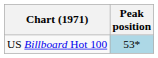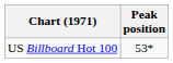US Billboard Hot 100 | Peak position: lightblue background -> no background
